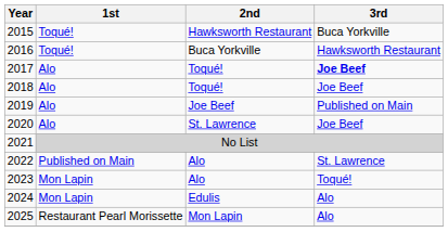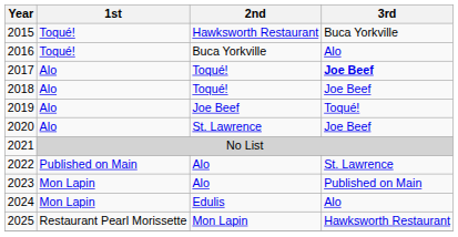2016 | 3rd: Hawksworth Restaurant -> Alo
2019 | 3rd: Published on Main -> Toqué!
2023 | 3rd: Toqué! -> Published on Main
2025 | 3rd: Alo -> Hawksworth Restaurant
